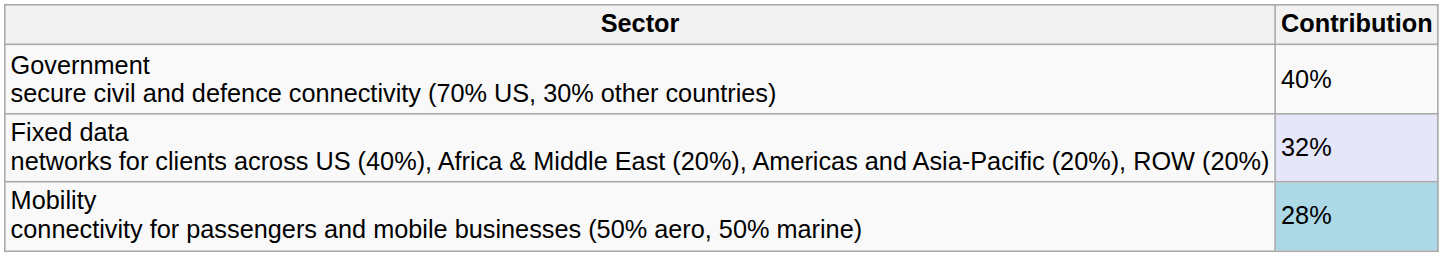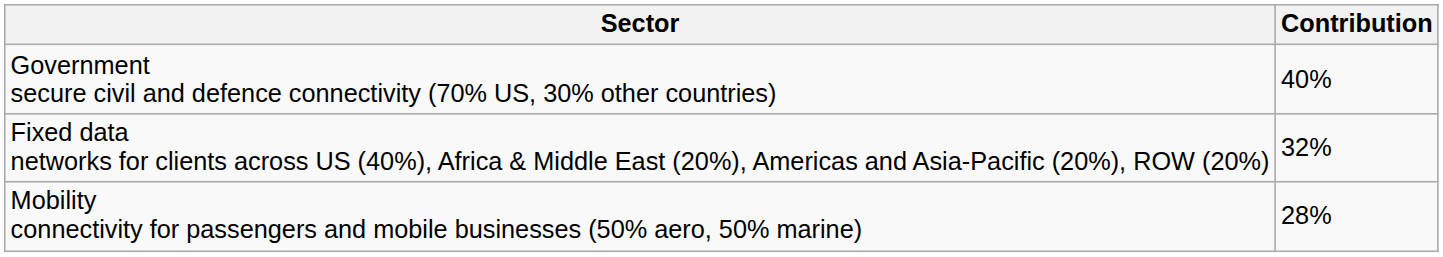row 3 | Contribution: lavender background -> no background
row 4 | Contribution: lightblue background -> no background
